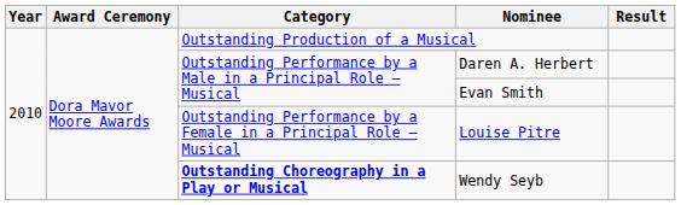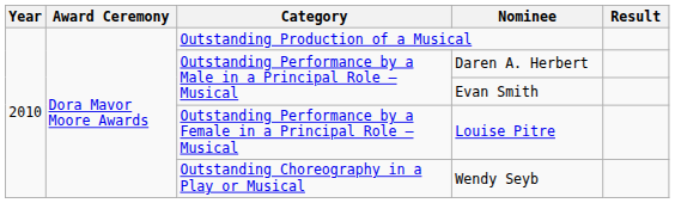Wendy Seyb | Category: bold -> normal
